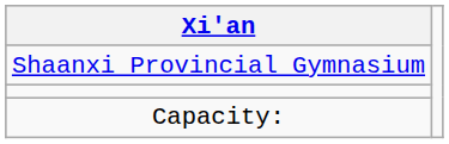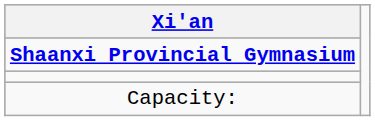Shaanxi Provincial Gymnasium | Xi'an: normal -> bold
